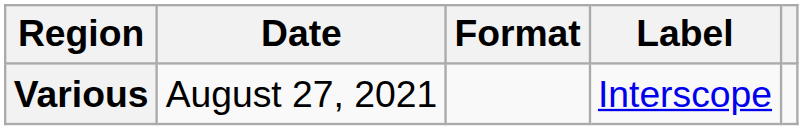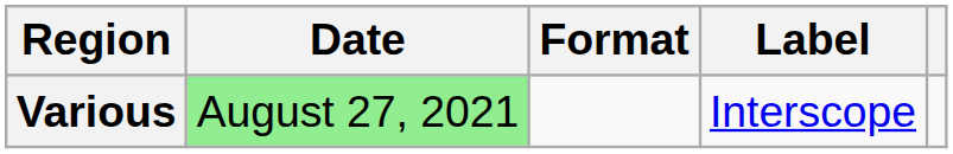Various | Date: no background -> lightgreen background
